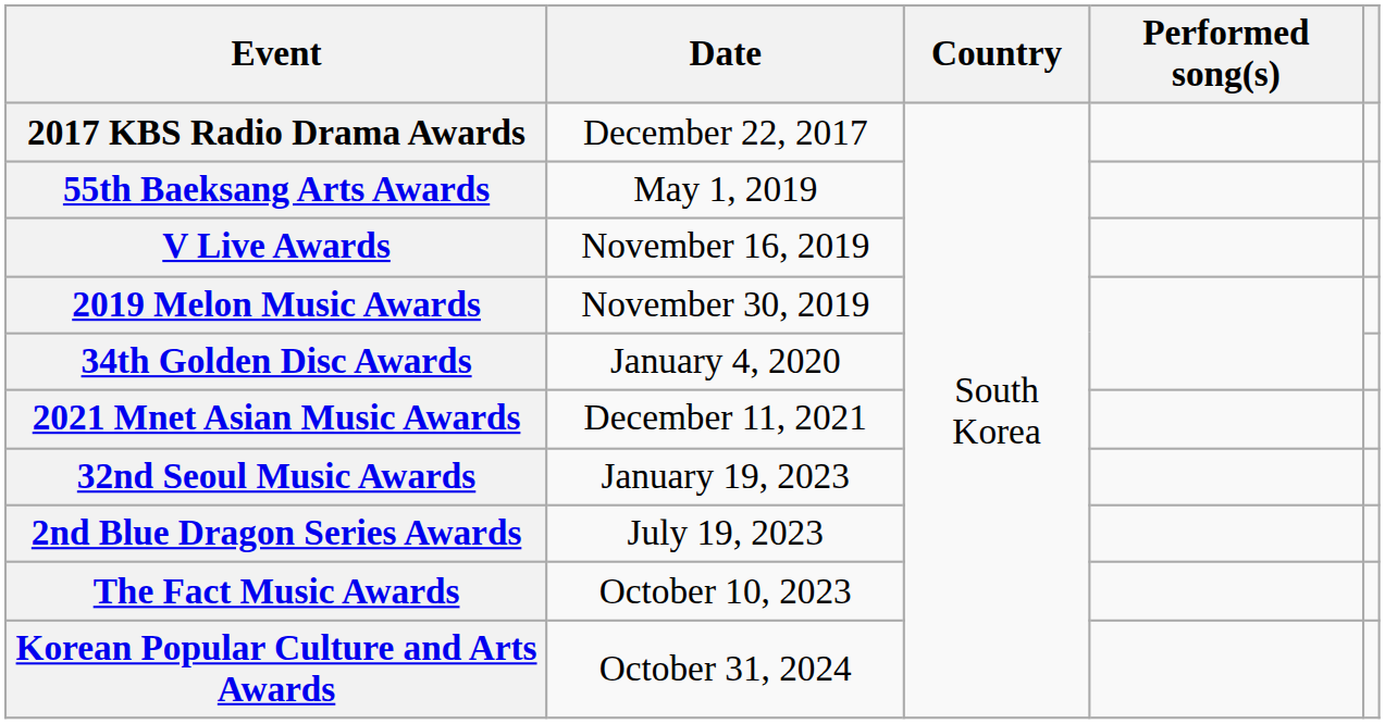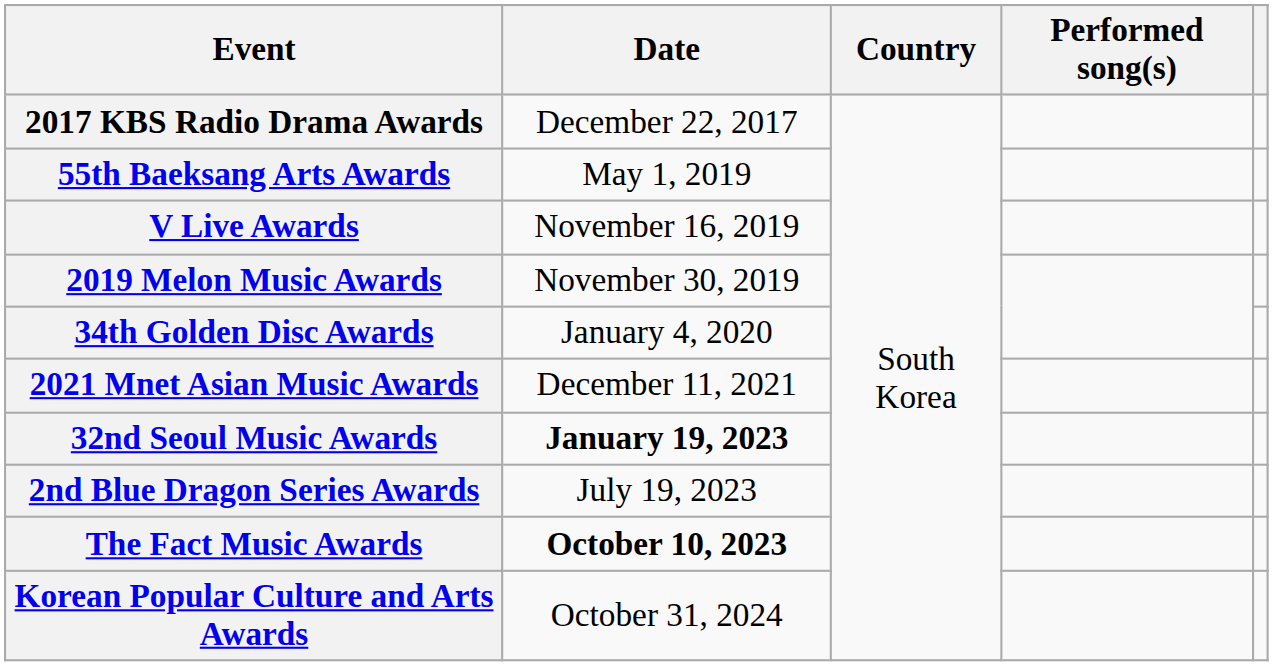32nd Seoul Music Awards | Date: normal -> bold
The Fact Music Awards | Date: normal -> bold
